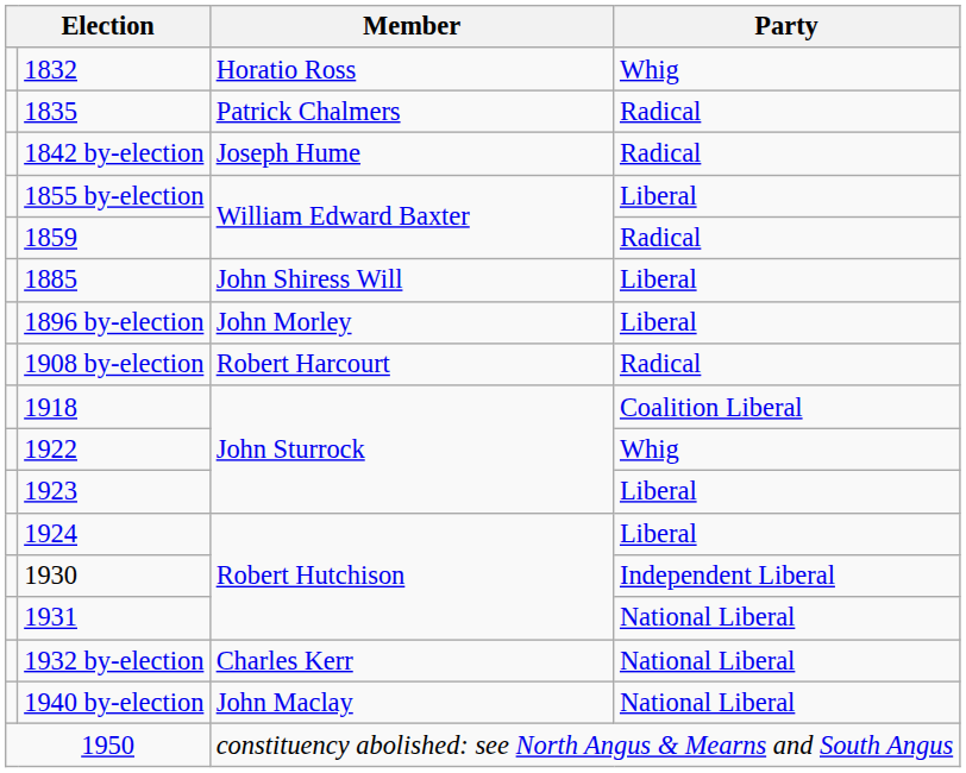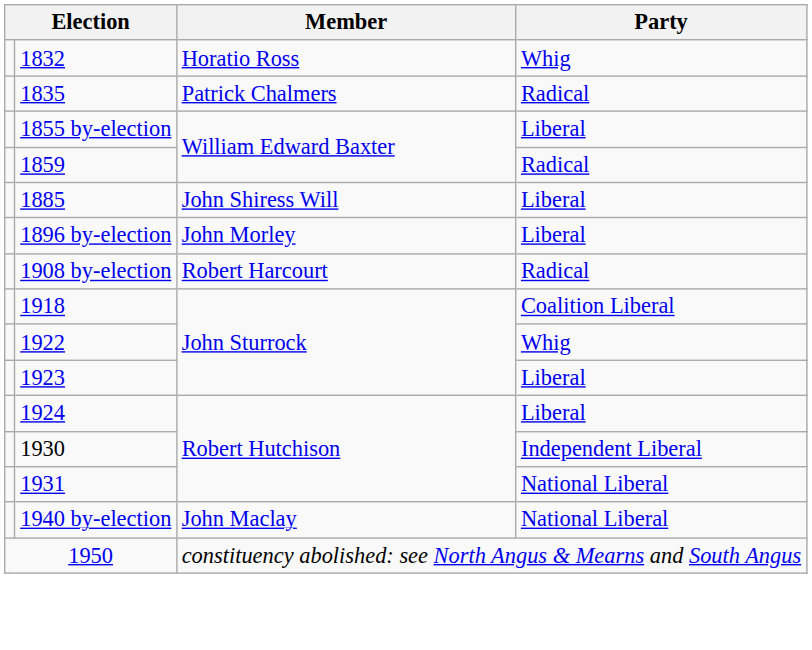- row: 1842 by-election | Joseph Hume | Radical
- row: 1932 by-election | Charles Kerr | National Liberal
